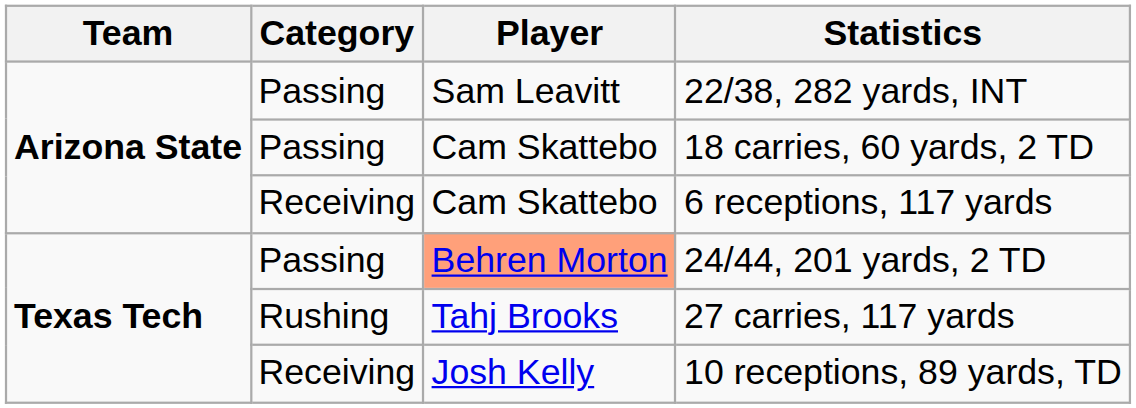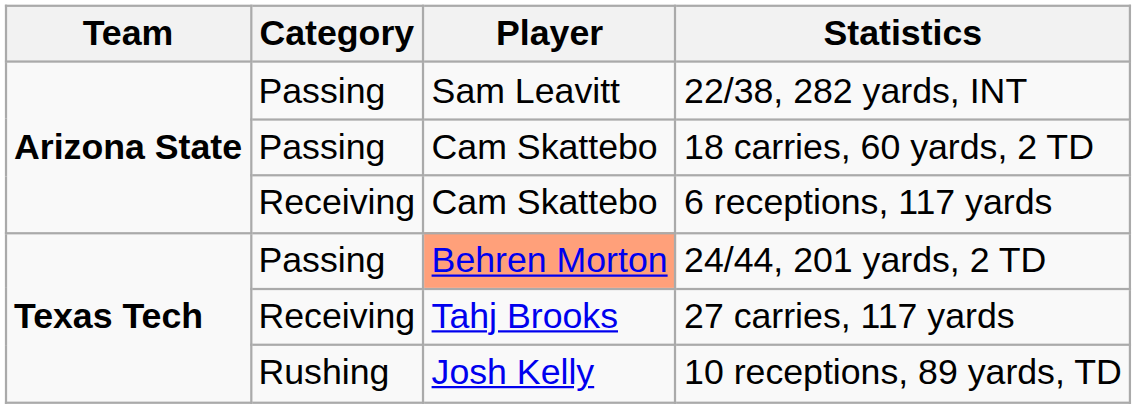27 carries, 117 yards | Category: Rushing -> Receiving
10 receptions, 89 yards, TD | Category: Receiving -> Rushing
